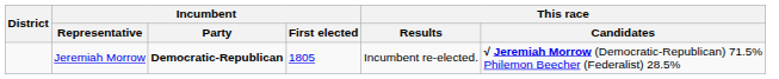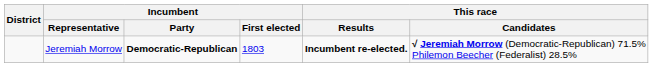Jeremiah Morrow | Incumbent / First elected: 1805 -> 1803
Jeremiah Morrow | This race / Results: normal -> bold
